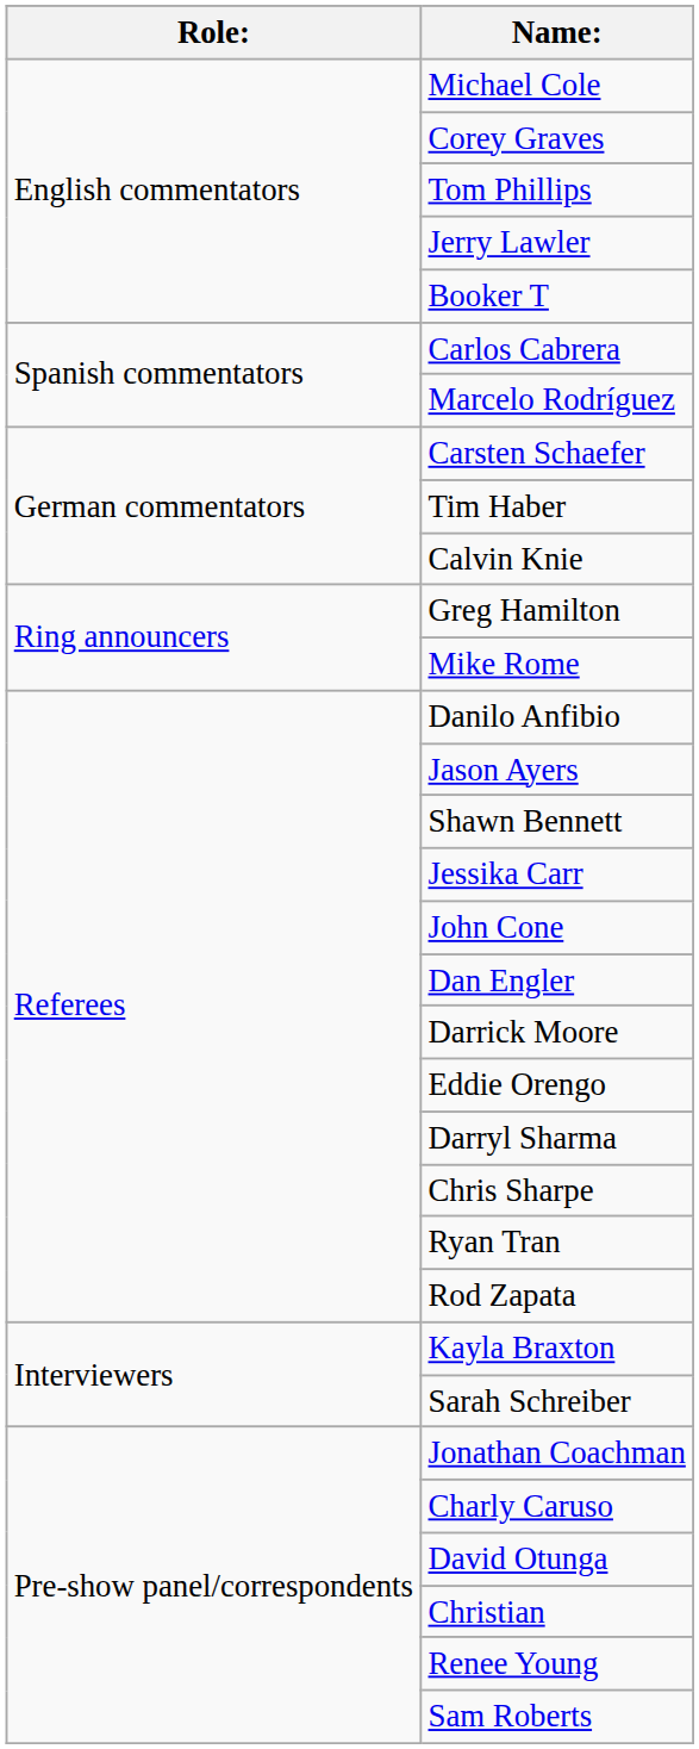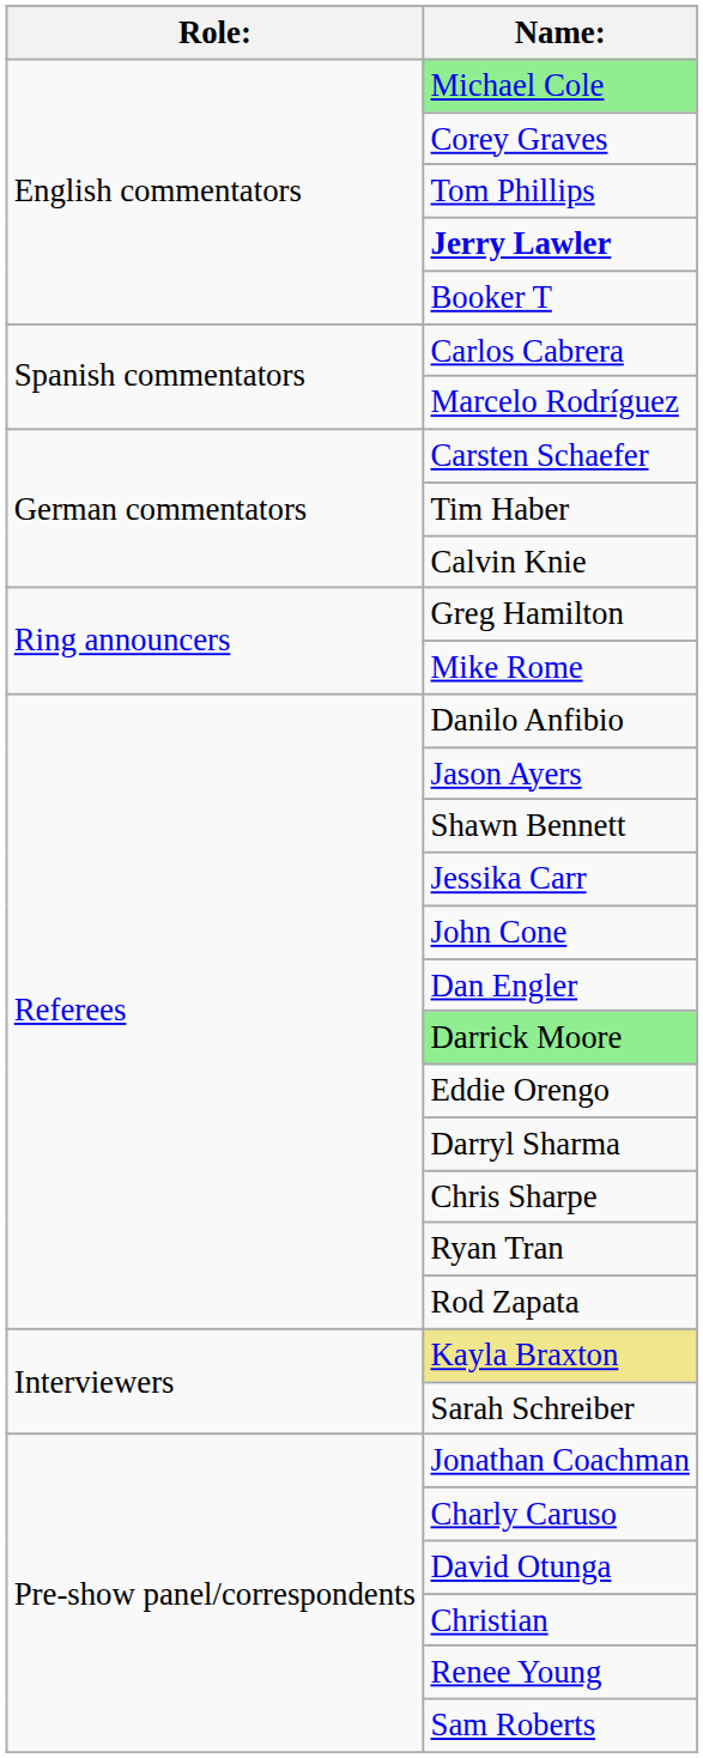Michael Cole | Name:: no background -> lightgreen background
Jerry Lawler | Name:: normal -> bold
Darrick Moore | Name:: no background -> lightgreen background
Kayla Braxton | Name:: no background -> khaki background
